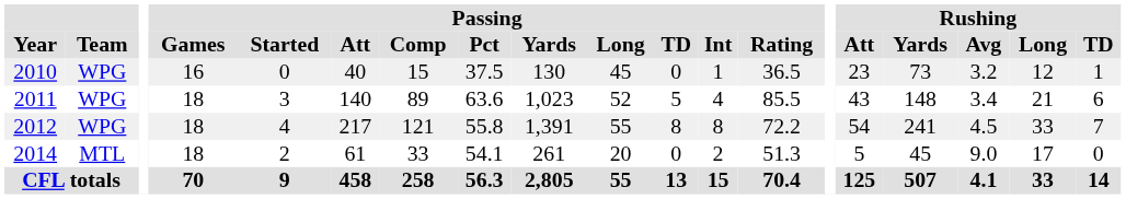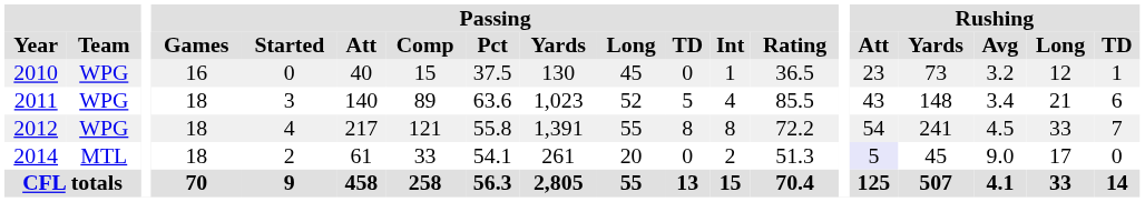2014 | Rushing / Att: no background -> lavender background
